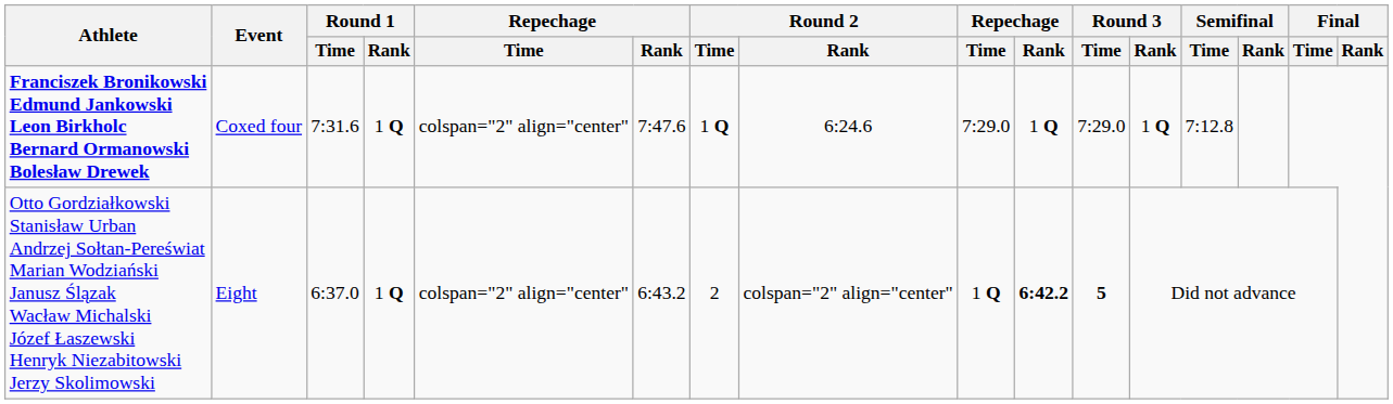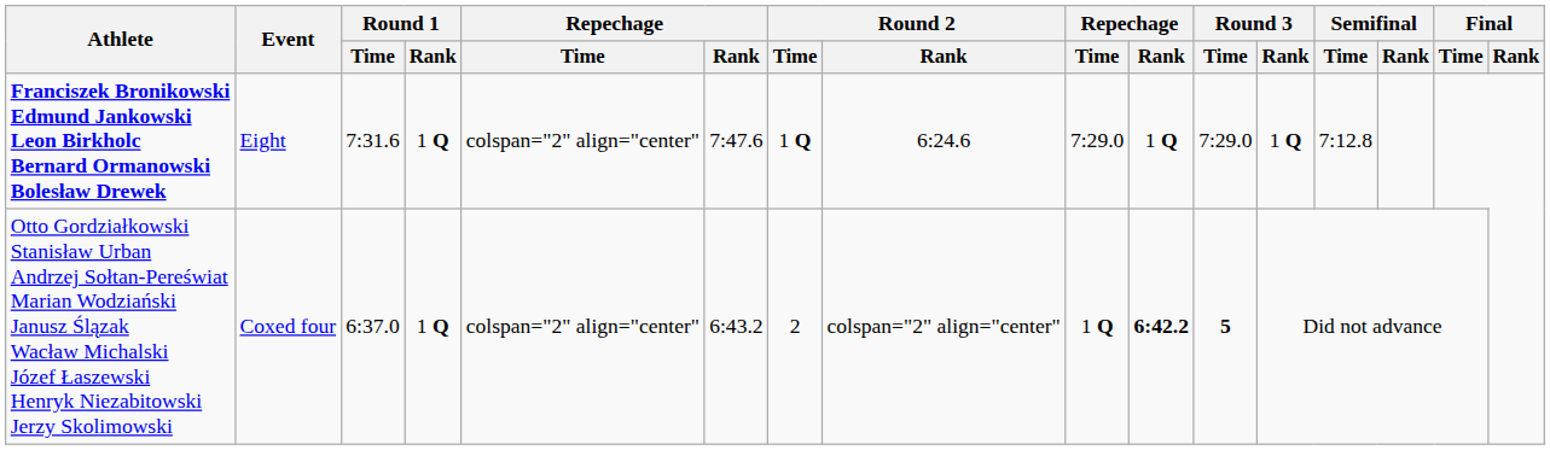row 3 | Event: Coxed four -> Eight
row 4 | Event: Eight -> Coxed four
